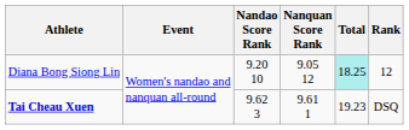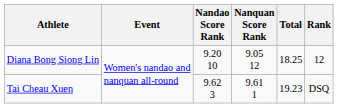row 2 | Total: paleturquoise background -> no background
row 3 | Athlete: bold -> normal
